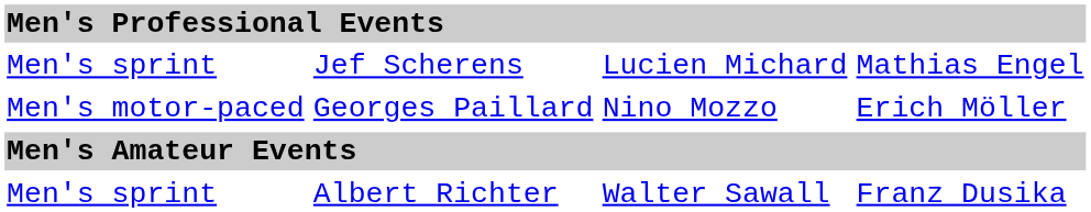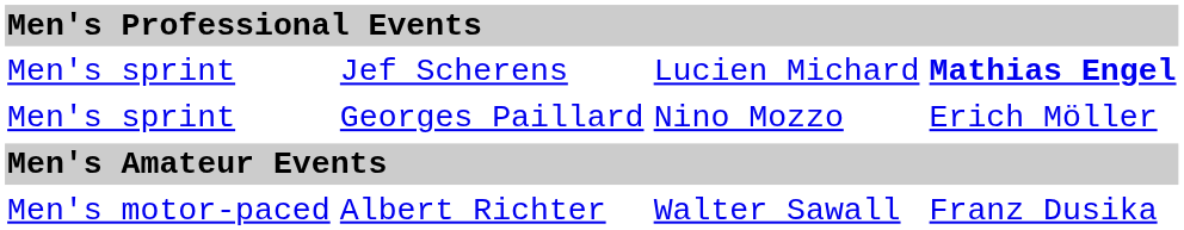Jef Scherens | column 4: normal -> bold
Georges Paillard | column 1: Men's motor-paced -> Men's sprint
Albert Richter | column 1: Men's sprint -> Men's motor-paced
